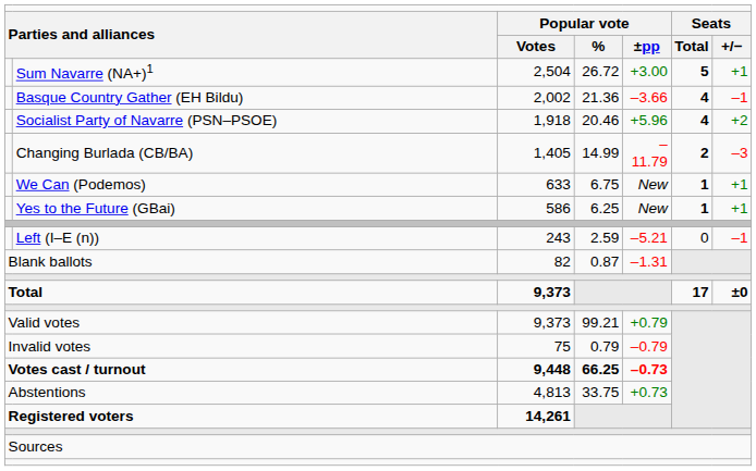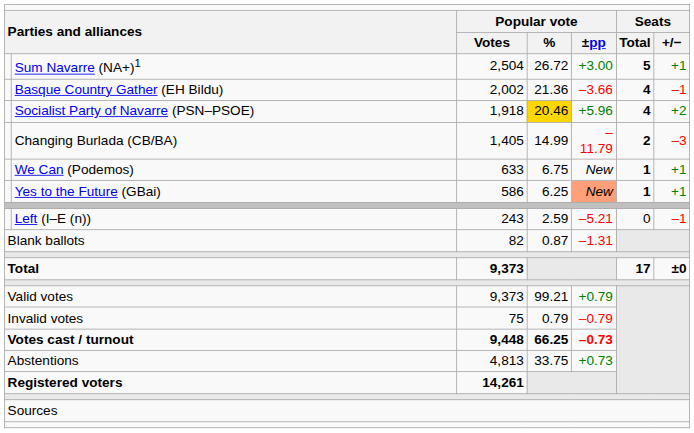Socialist Party of Navarre (PSN–PSOE) | column 4: no background -> gold background
Yes to the Future (GBai) | column 5: no background -> lightsalmon background
